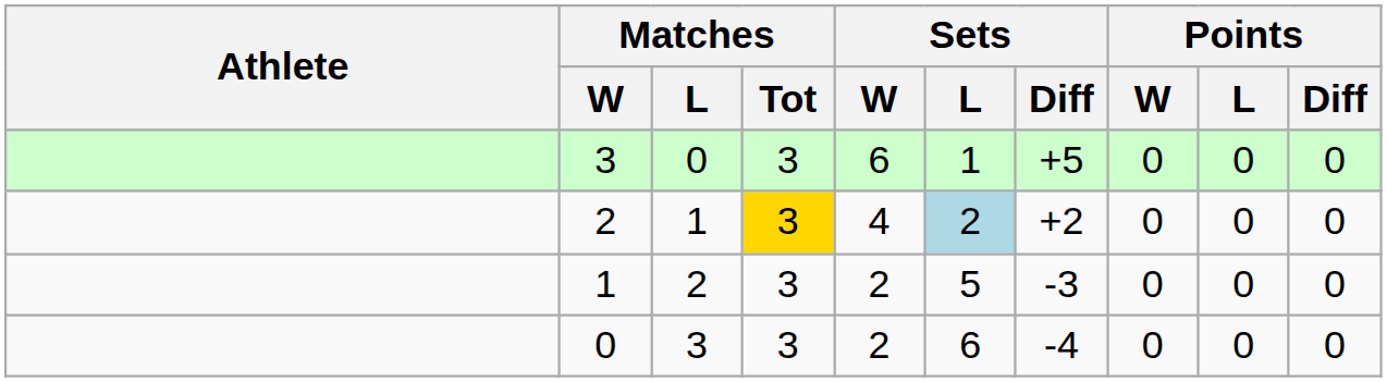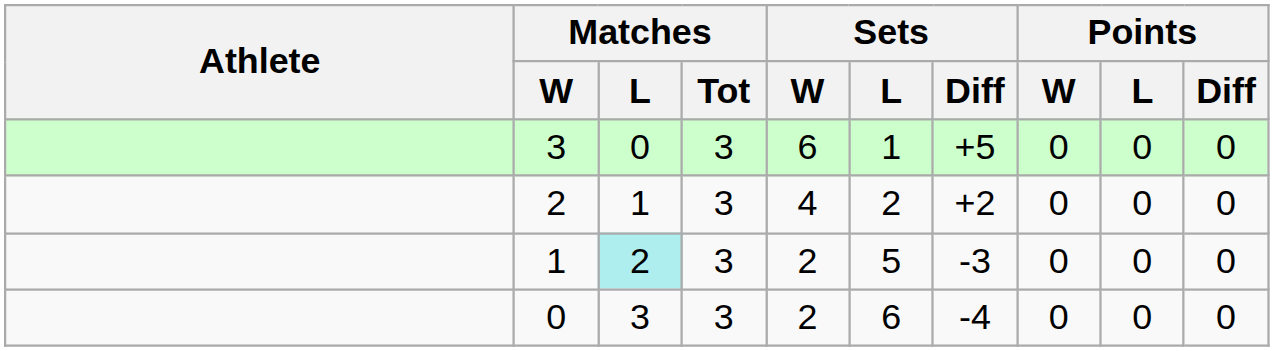row 4 | Matches / Tot: gold background -> no background
row 4 | Sets / L: lightblue background -> no background
row 5 | Matches / L: no background -> paleturquoise background
